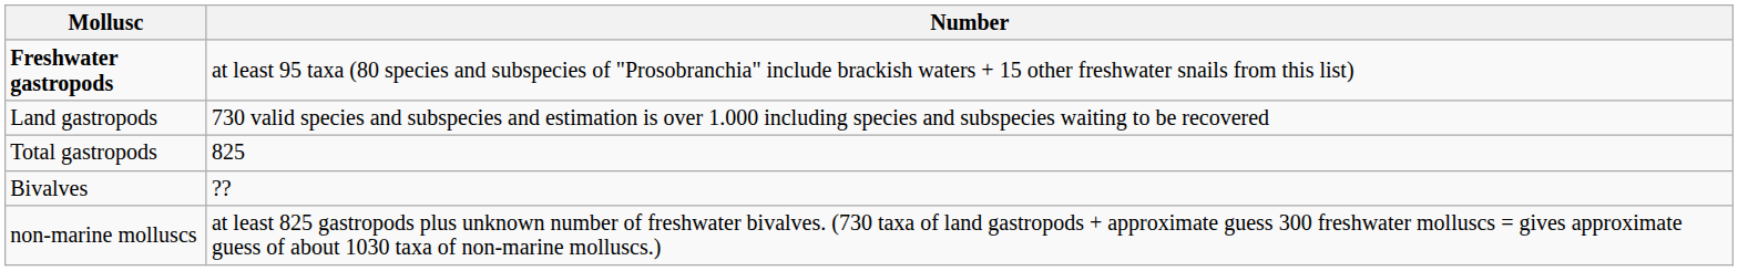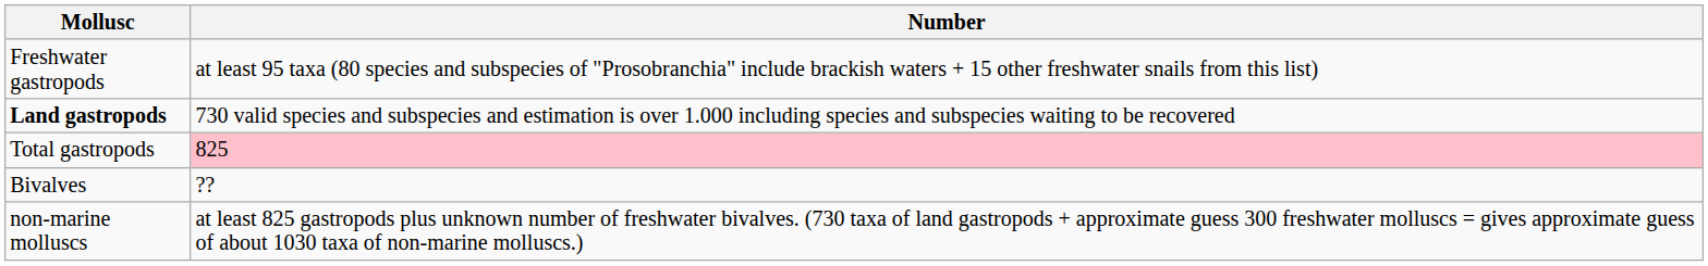Freshwater gastropods | Mollusc: bold -> normal
Land gastropods | Mollusc: normal -> bold
Total gastropods | Number: no background -> pink background
